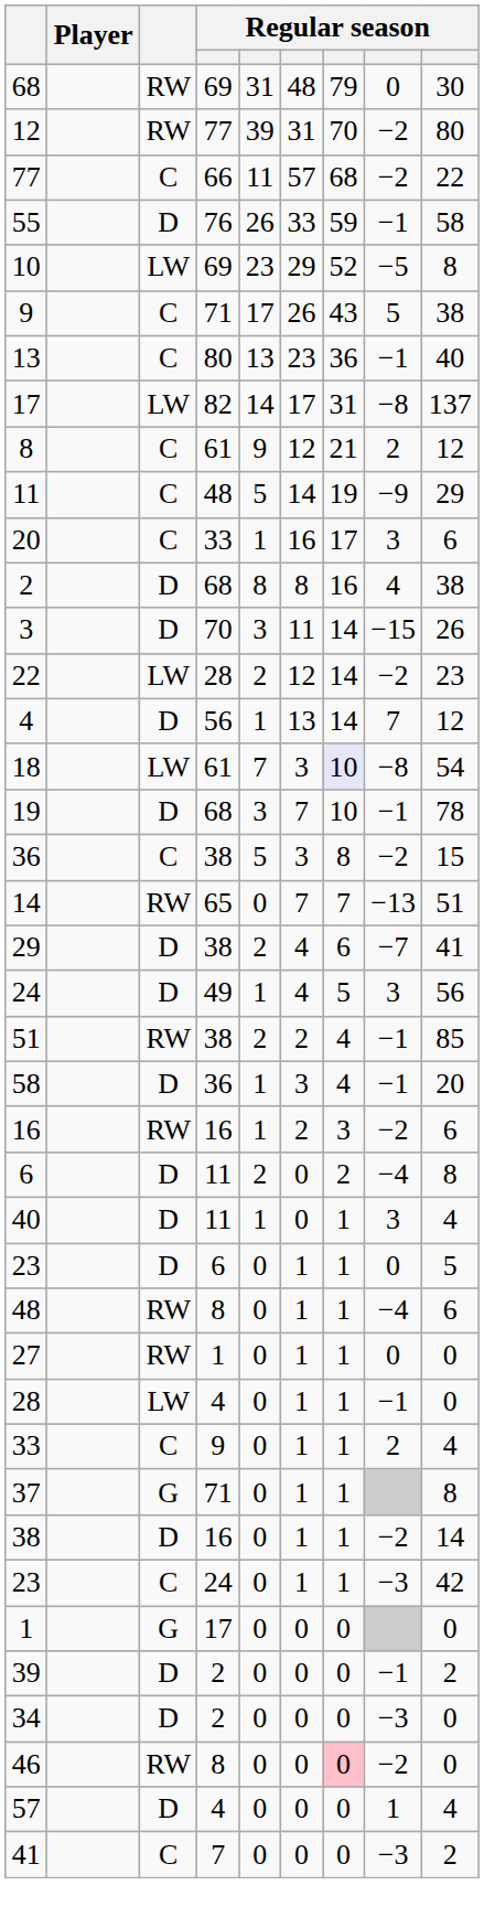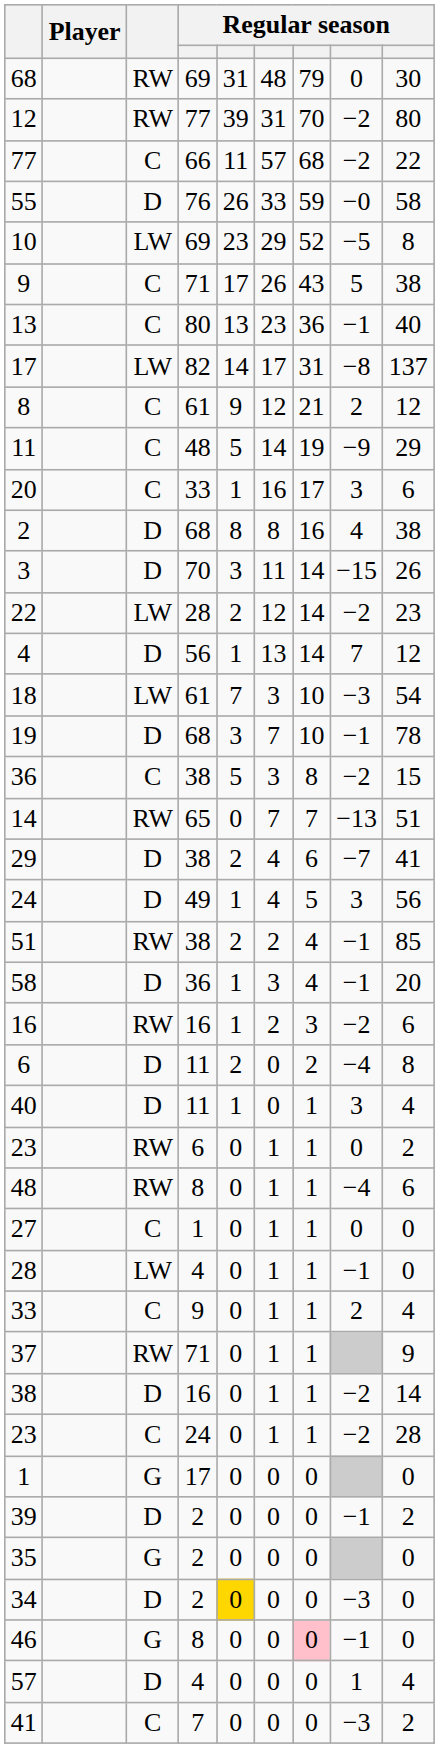55 | column 8: −1 -> −0
18 | column 7: lavender background -> no background
18 | column 8: −8 -> −3
23 / 6 | column 3: D -> RW
23 / 6 | column 9: 5 -> 2
27 | column 3: RW -> C
37 | column 3: G -> RW
37 | column 9: 8 -> 9
23 / 24 | column 8: −3 -> −2
23 / 24 | column 9: 42 -> 28
+ row: 35 | G | 2 | 0 | 0 | 0 | 0
34 | column 5: no background -> gold background
46 | column 3: RW -> G
46 | column 8: −2 -> −1
